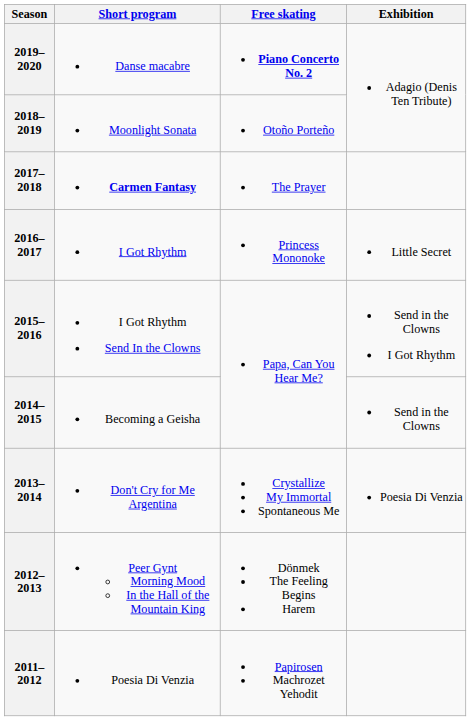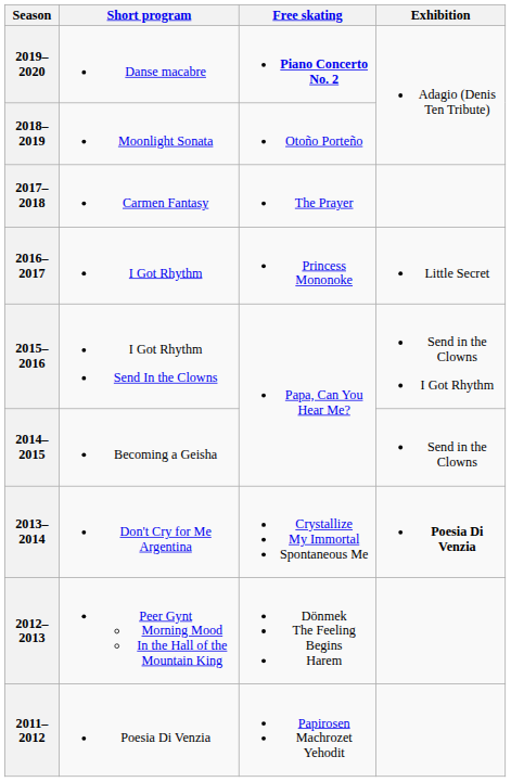2017–2018 | Short program: bold -> normal
2013–2014 | Exhibition: normal -> bold
